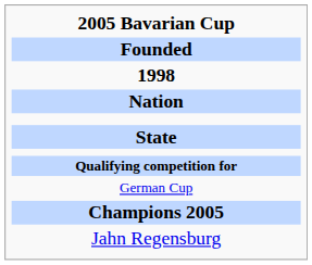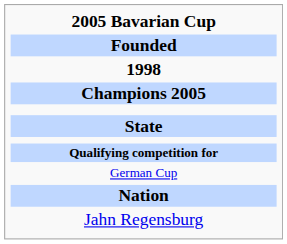row 4 | column 1: Nation -> Champions 2005
row 8 | column 1: Champions 2005 -> Nation
